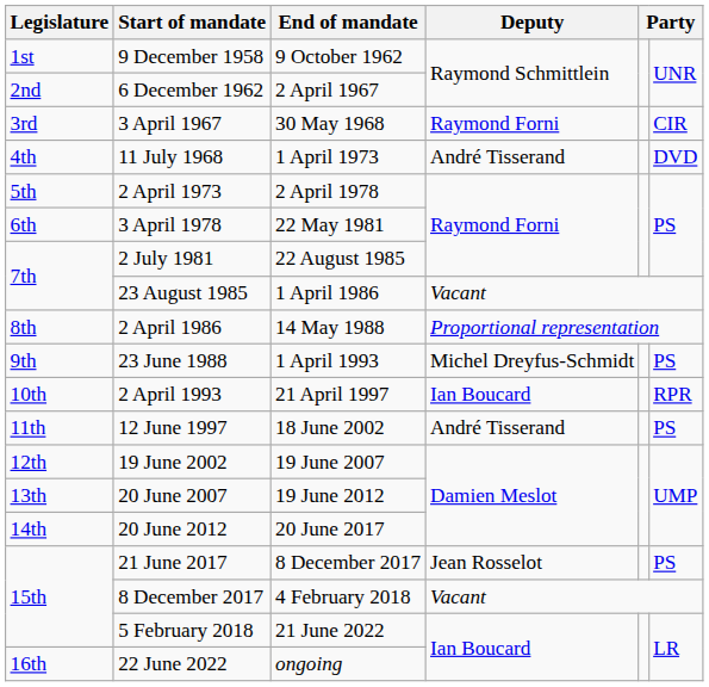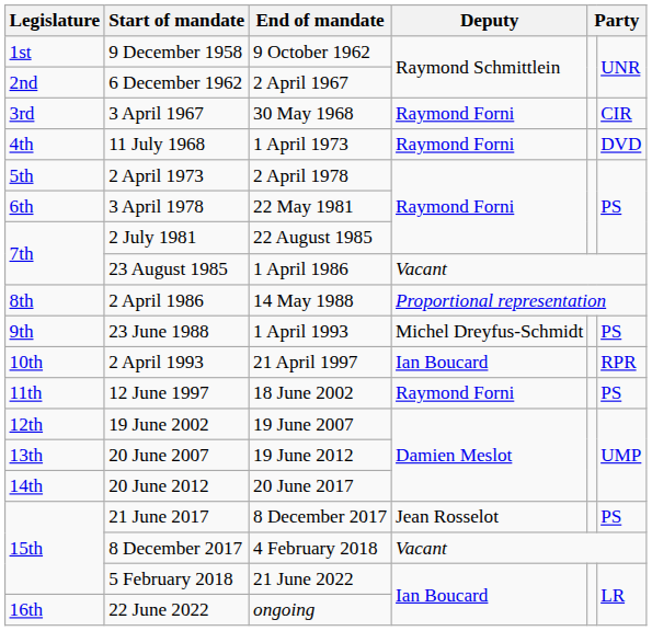11 July 1968 | Deputy: André Tisserand -> Raymond Forni
12 June 1997 | Deputy: André Tisserand -> Raymond Forni
